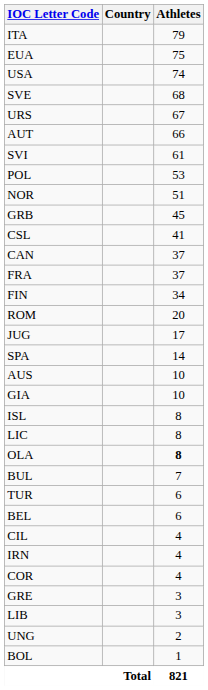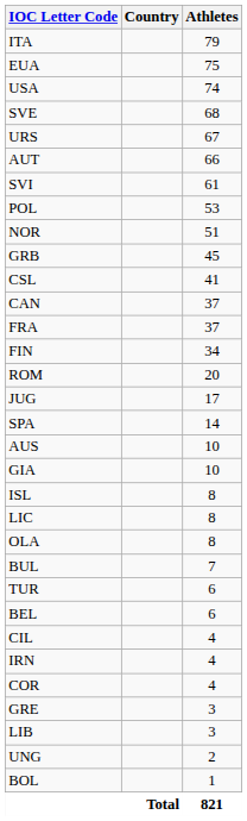OLA | Athletes: bold -> normal
